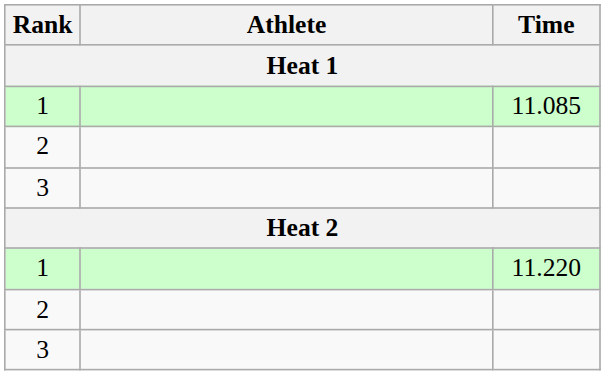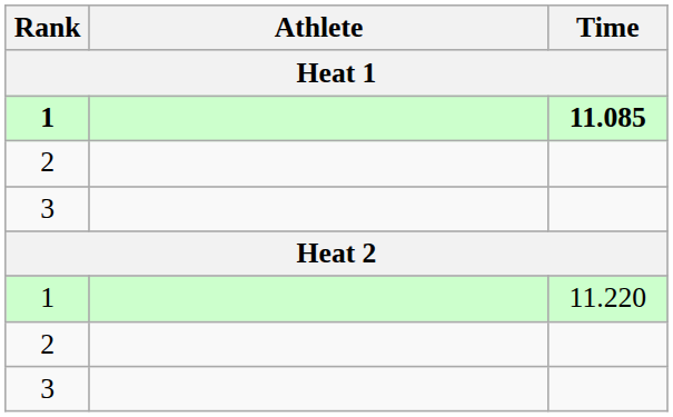1 / 11.085 | Rank: normal -> bold
1 / 11.085 | Time: normal -> bold
